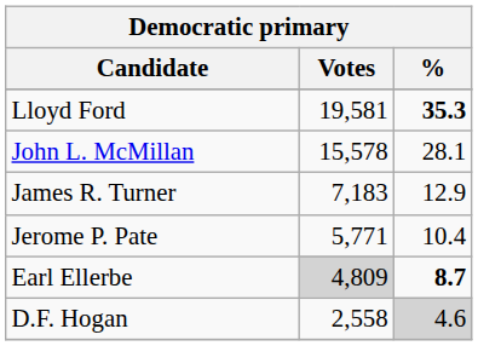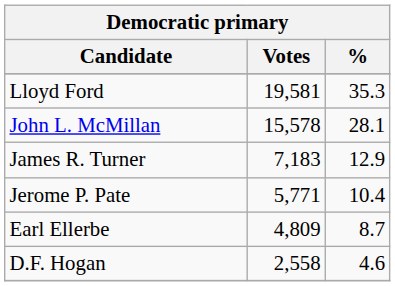Lloyd Ford | %: bold -> normal
Earl Ellerbe | Votes: lightgrey background -> no background
Earl Ellerbe | %: bold -> normal
D.F. Hogan | %: lightgrey background -> no background
